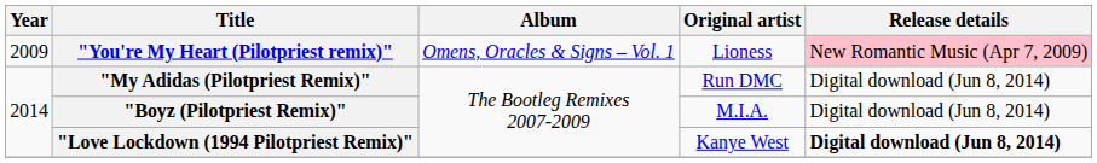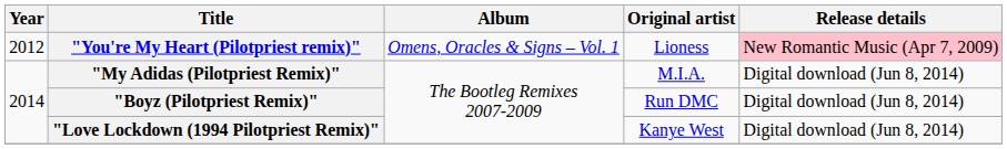"You're My Heart (Pilotpriest remix)" | Year: 2009 -> 2012
"My Adidas (Pilotpriest Remix)" | Original artist: Run DMC -> M.I.A.
"Boyz (Pilotpriest Remix)" | Original artist: M.I.A. -> Run DMC
"Love Lockdown (1994 Pilotpriest Remix)" | Release details: bold -> normal
